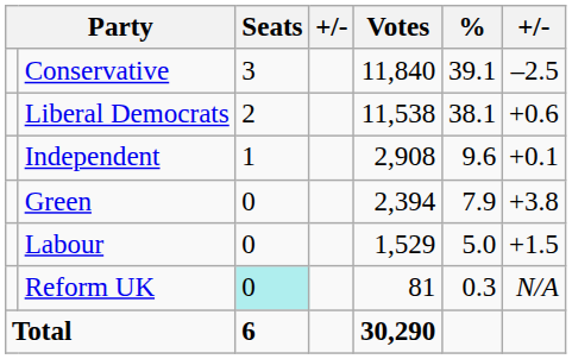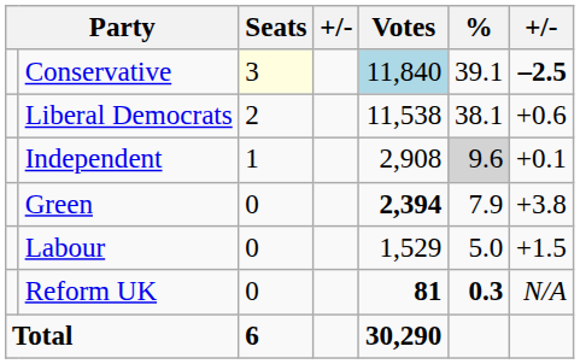Conservative | Seats: no background -> lightyellow background
Conservative | Votes: no background -> lightblue background
Conservative | column 7: normal -> bold
Independent | %: no background -> lightgrey background
Green | Votes: normal -> bold
Reform UK | Seats: paleturquoise background -> no background
Reform UK | Votes: normal -> bold
Reform UK | %: normal -> bold
